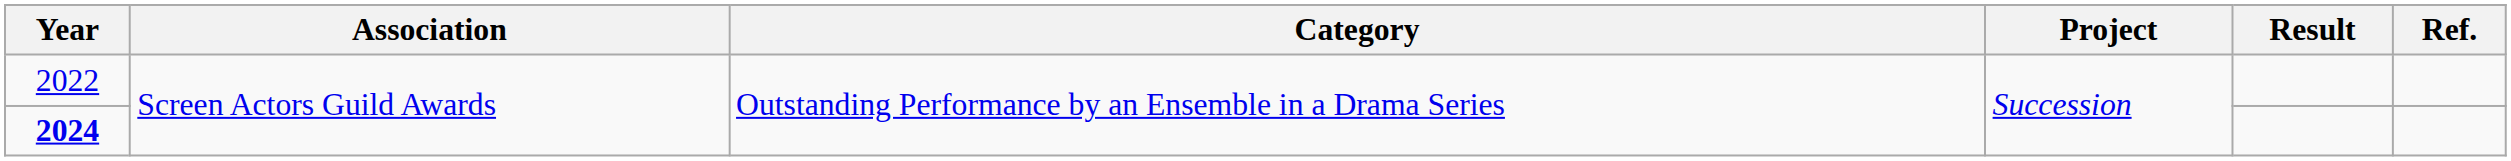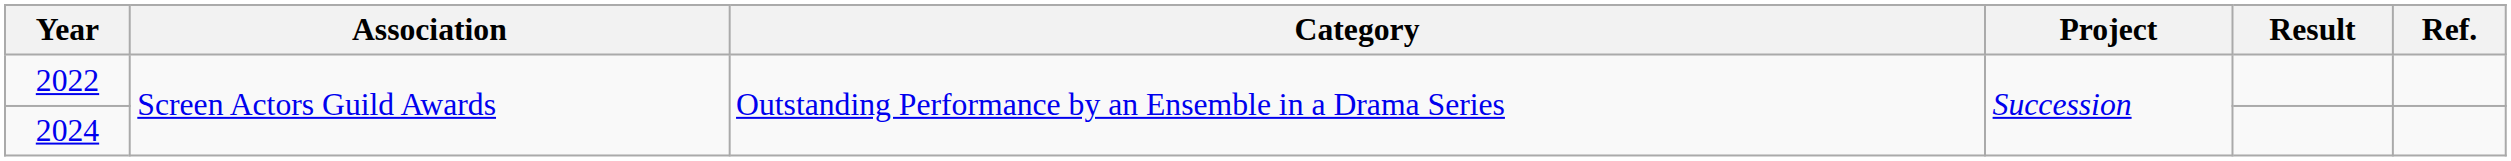2024 | Year: bold -> normal
